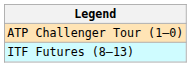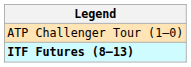row 3 | column 1: normal -> bold
